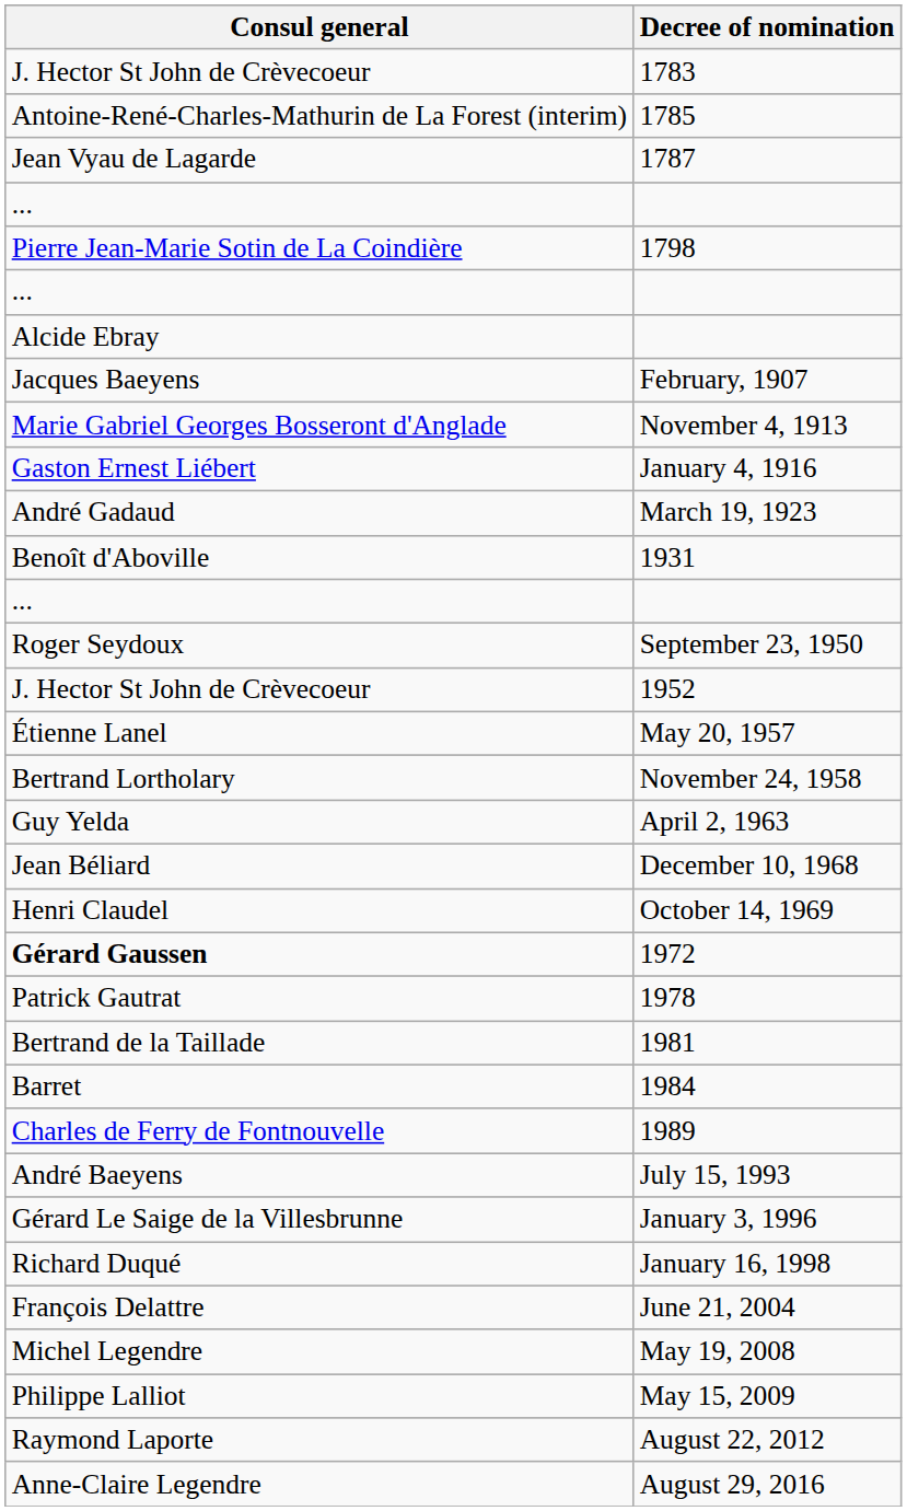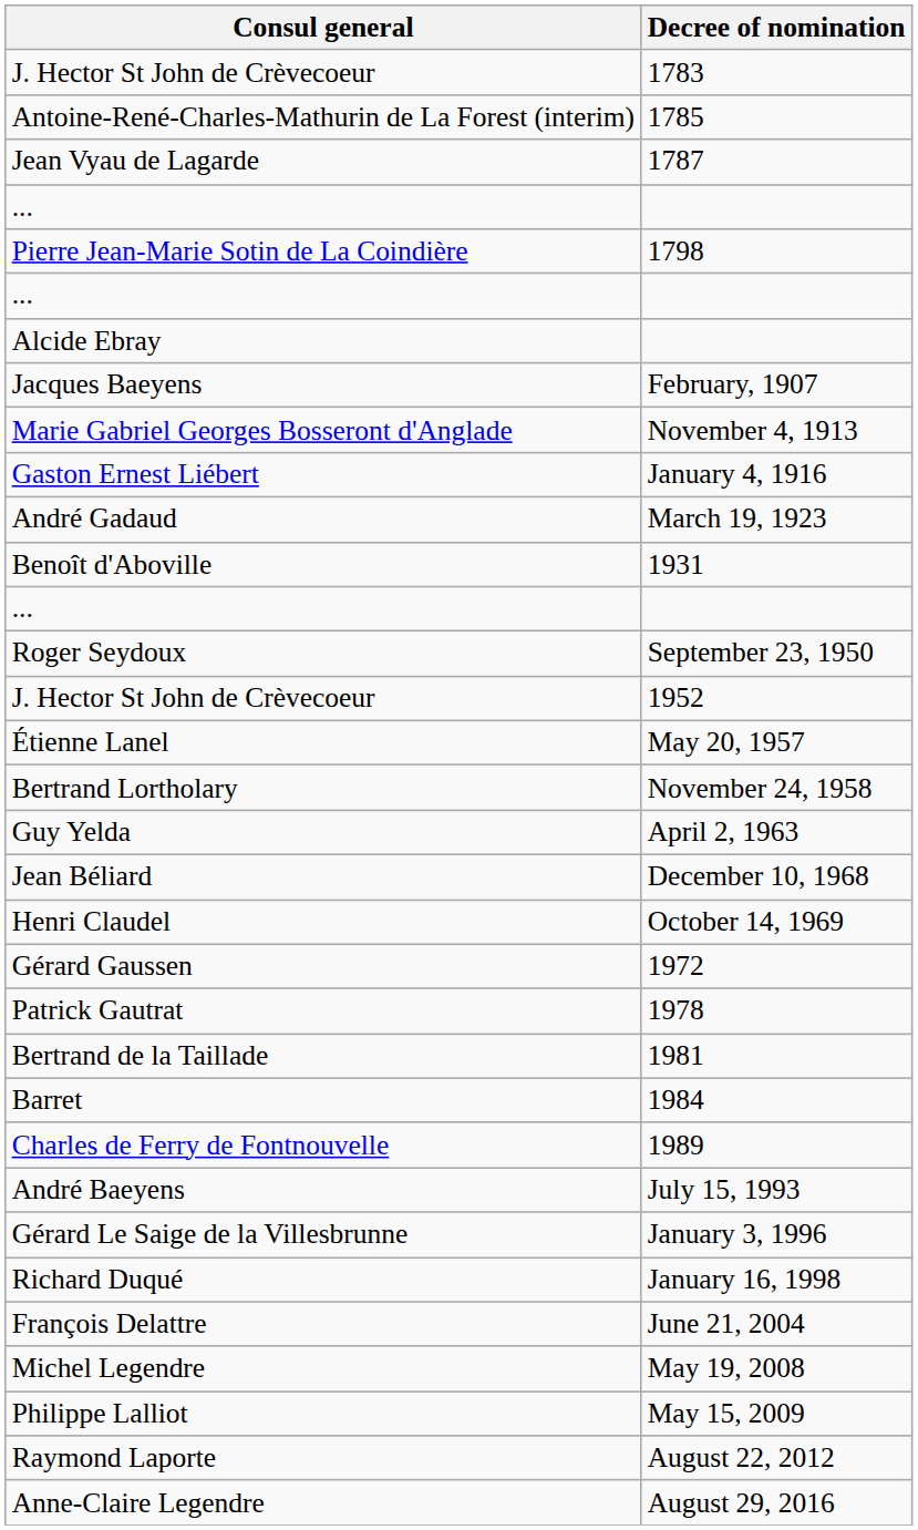row 22 | Consul general: bold -> normal
